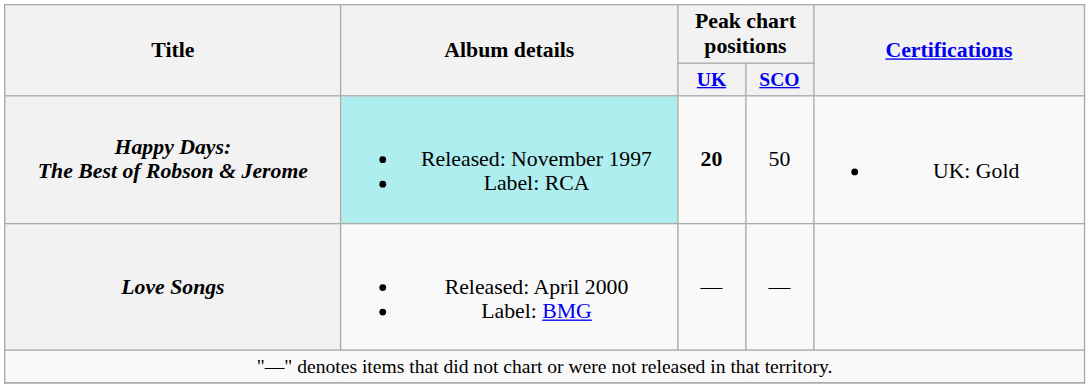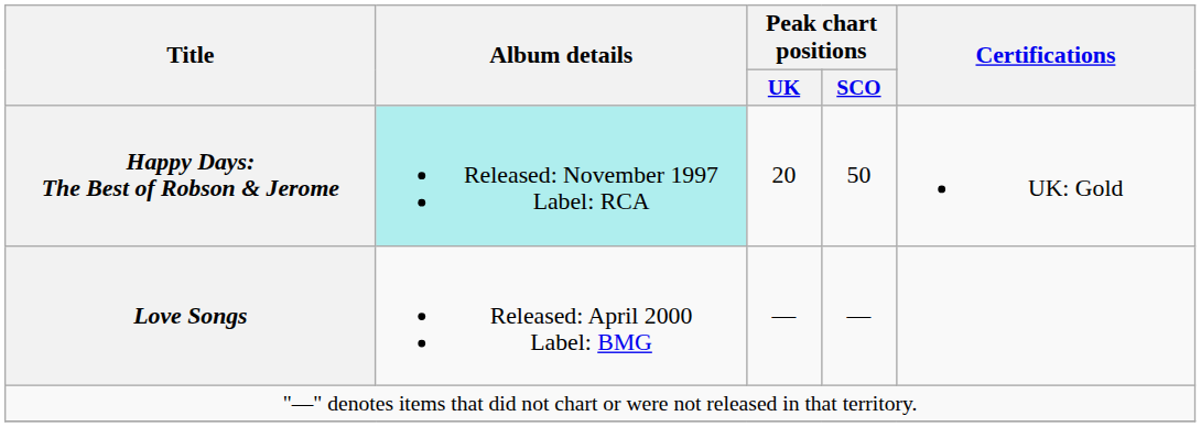Happy Days: The Best of Robson & Jerome | Peak chart positions / UK: bold -> normal
